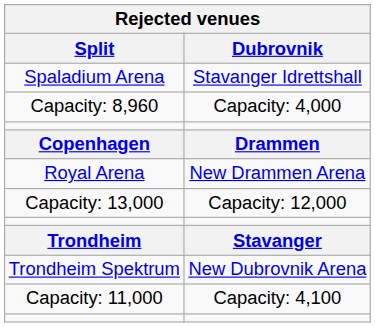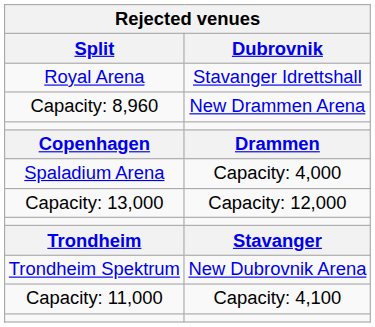row 3 | Split: Spaladium Arena -> Royal Arena
row 4 | Dubrovnik: Capacity: 4,000 -> New Drammen Arena
row 7 | Split: Royal Arena -> Spaladium Arena
row 7 | Dubrovnik: New Drammen Arena -> Capacity: 4,000
